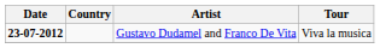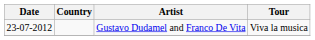Gustavo Dudamel and Franco De Vita | Date: bold -> normal
